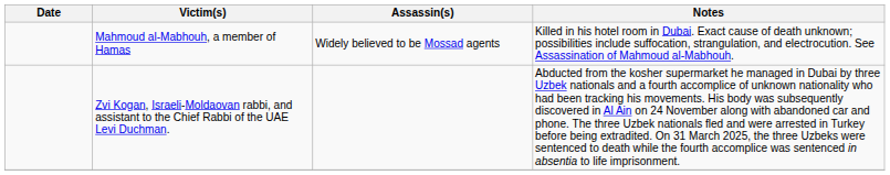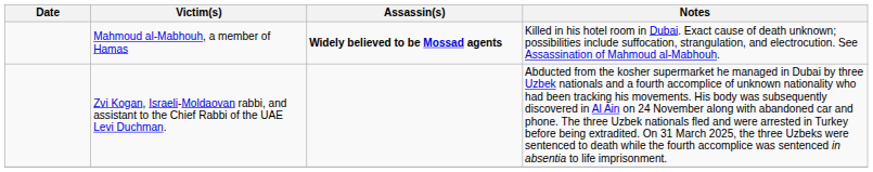Mahmoud al-Mabhouh, a member of Hamas | Assassin(s): normal -> bold
